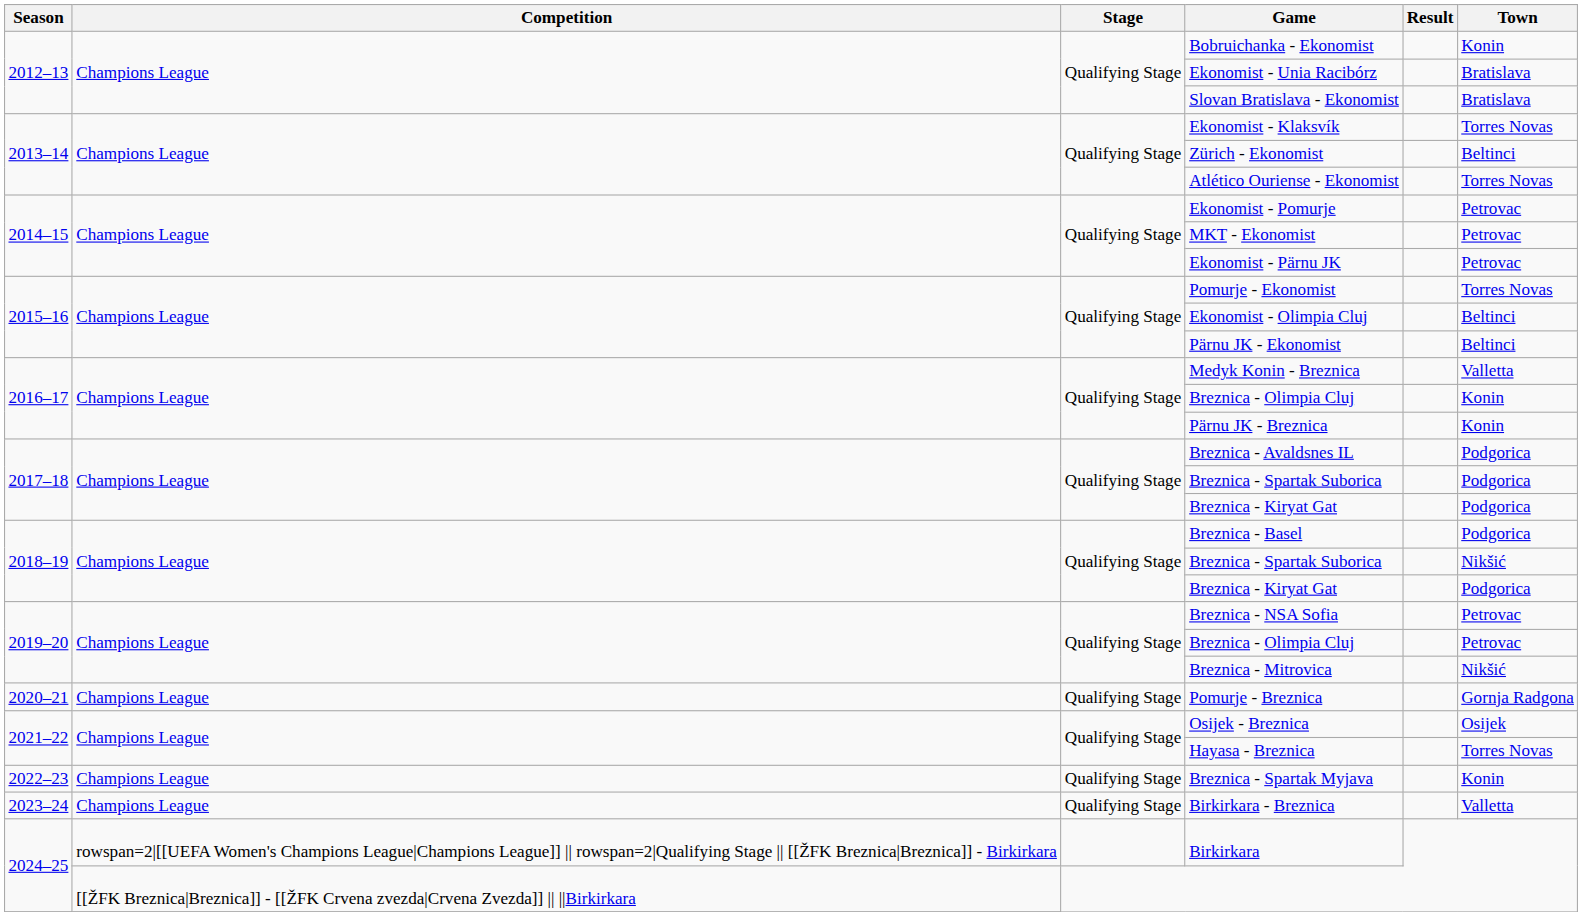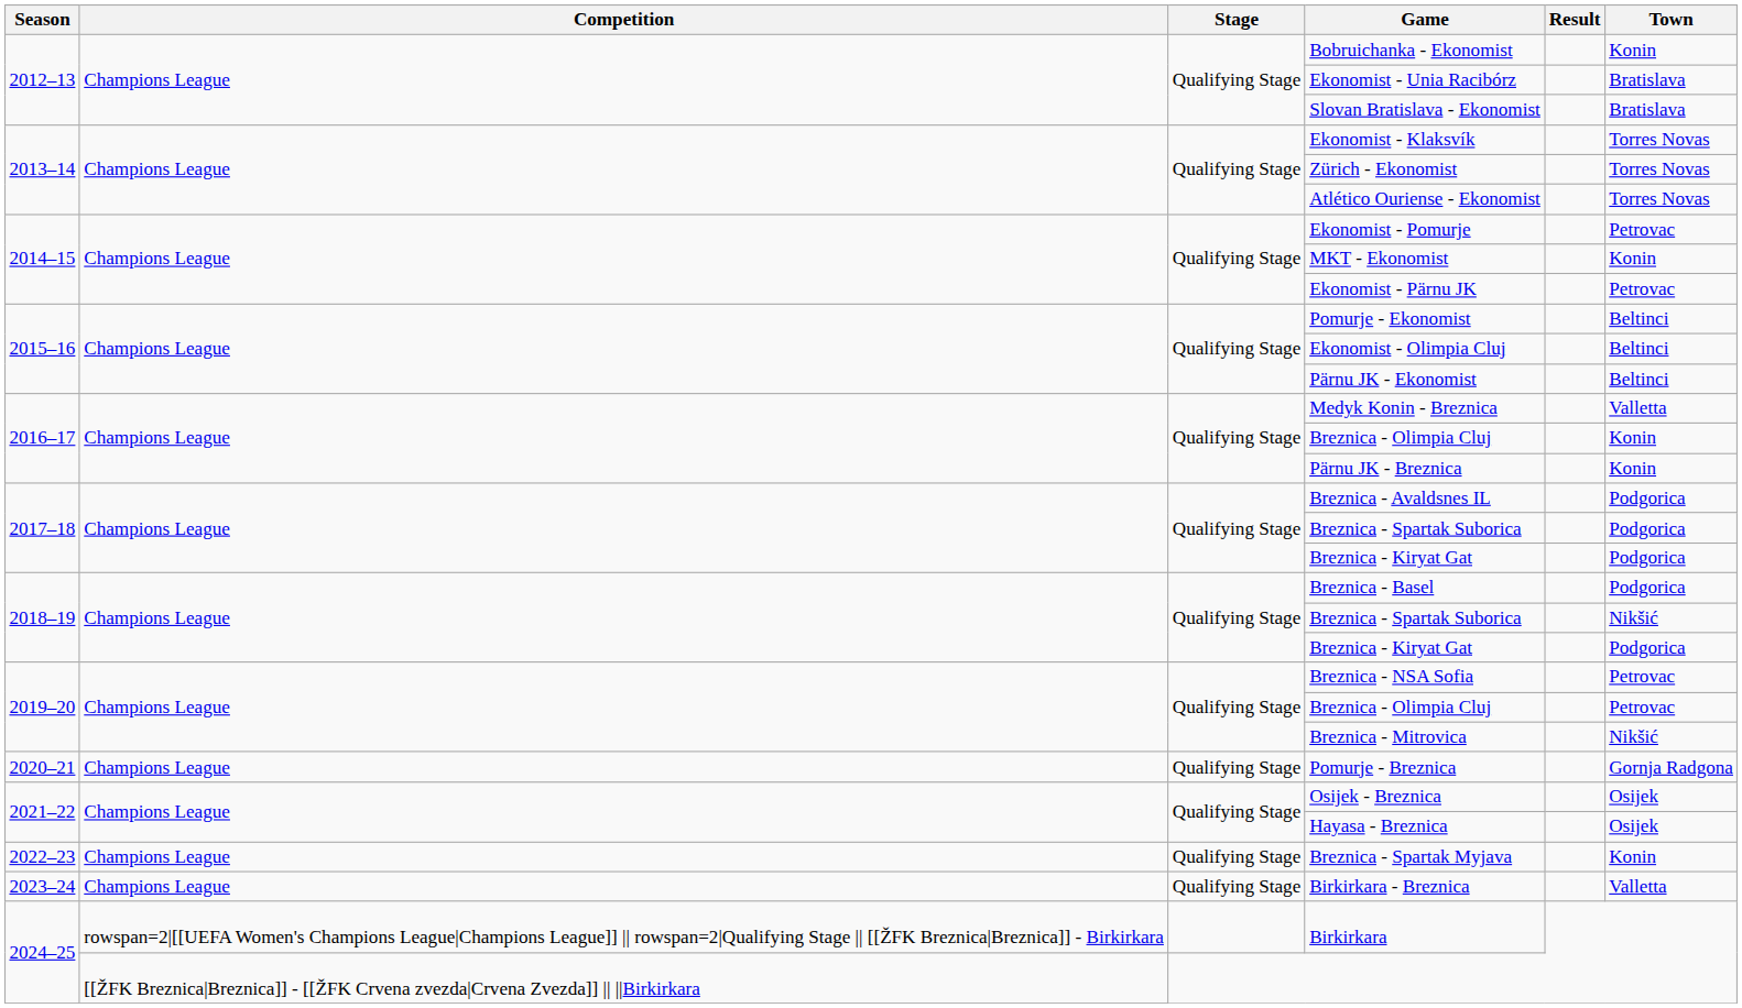Zürich - Ekonomist | Town: Beltinci -> Torres Novas
MKT - Ekonomist | Town: Petrovac -> Konin
Pomurje - Ekonomist | Town: Torres Novas -> Beltinci
Hayasa - Breznica | Town: Torres Novas -> Osijek
